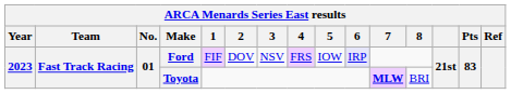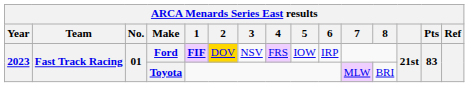Ford | 1: normal -> bold
Ford | 2: no background -> gold background
Ford | 6: lavender background -> no background
Toyota | 7: bold -> normal
